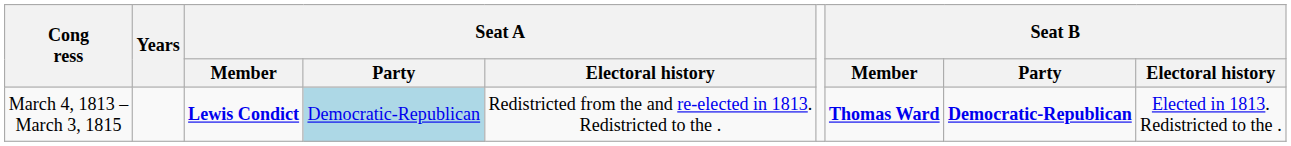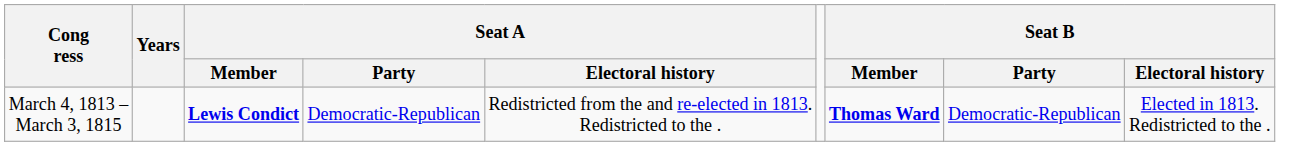March 4, 1813 – March 3, 1815 | Seat A / Party: lightblue background -> no background
March 4, 1813 – March 3, 1815 | Seat B / Party: bold -> normal
